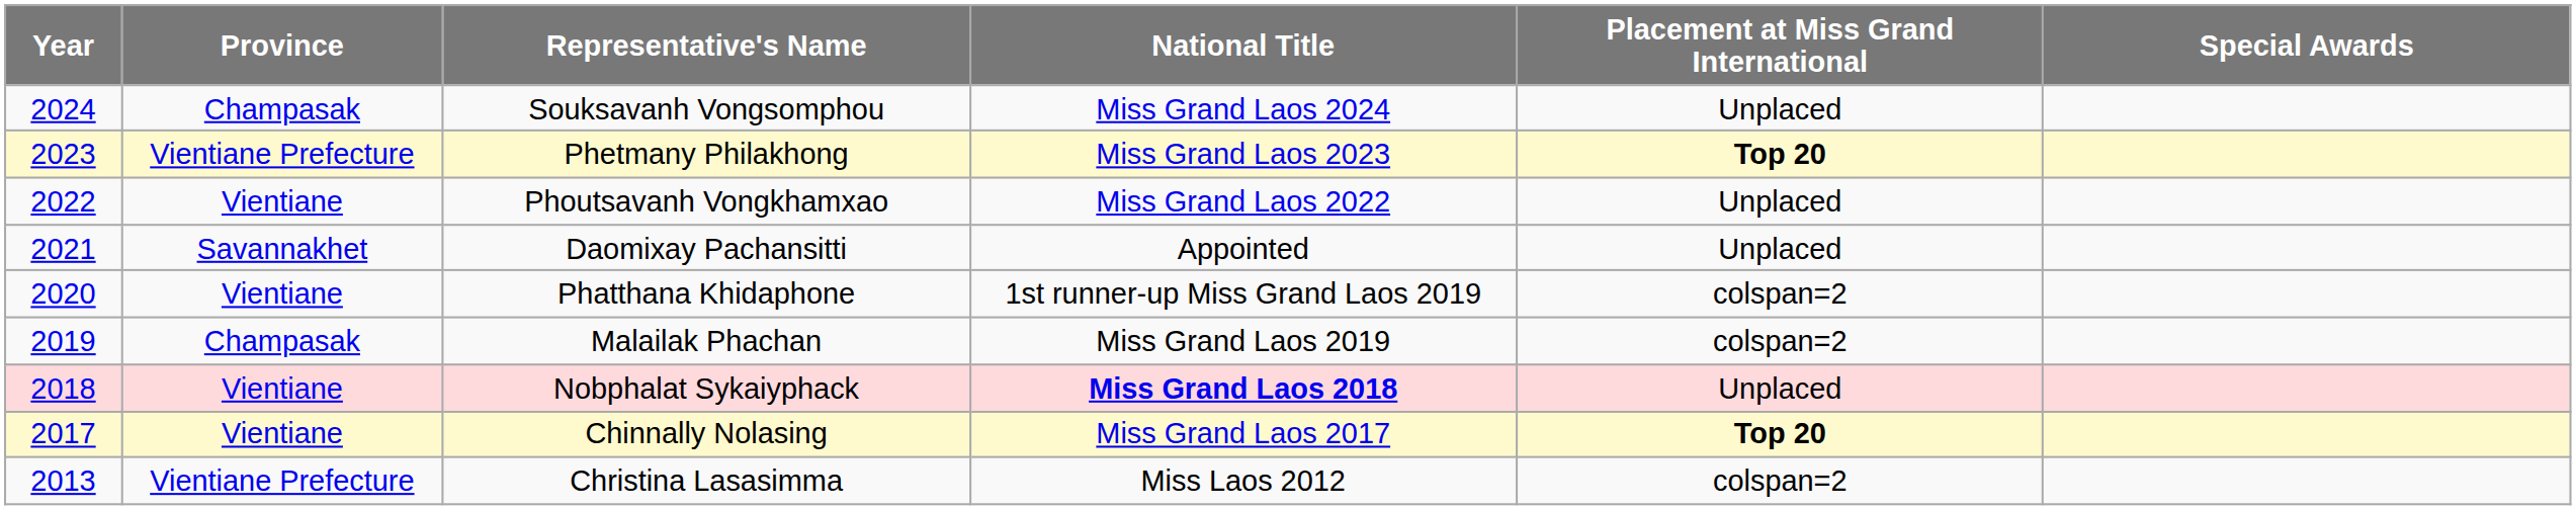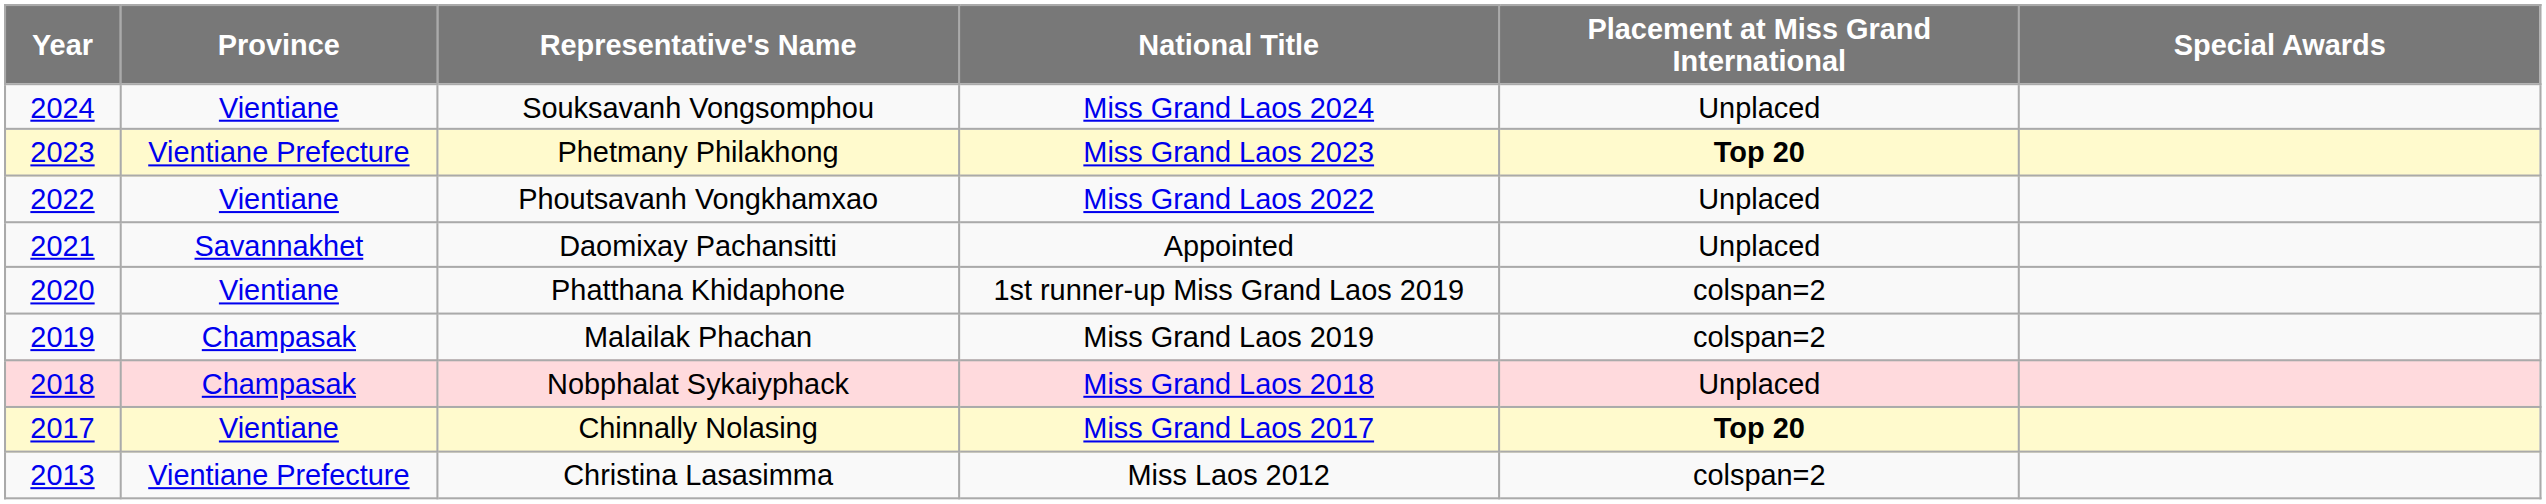Souksavanh Vongsomphou | Province: Champasak -> Vientiane
Nobphalat Sykaiyphack | Province: Vientiane -> Champasak
Nobphalat Sykaiyphack | National Title: bold -> normal
